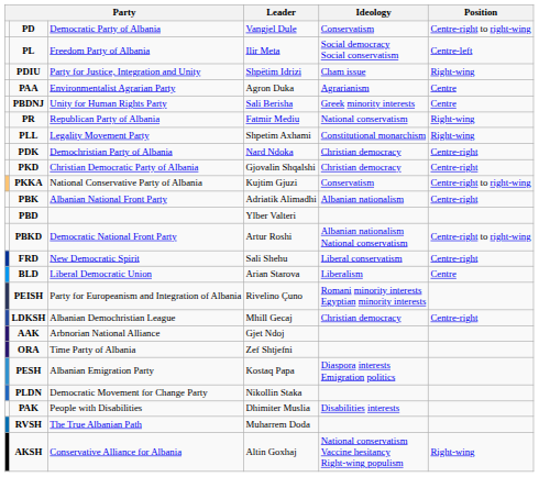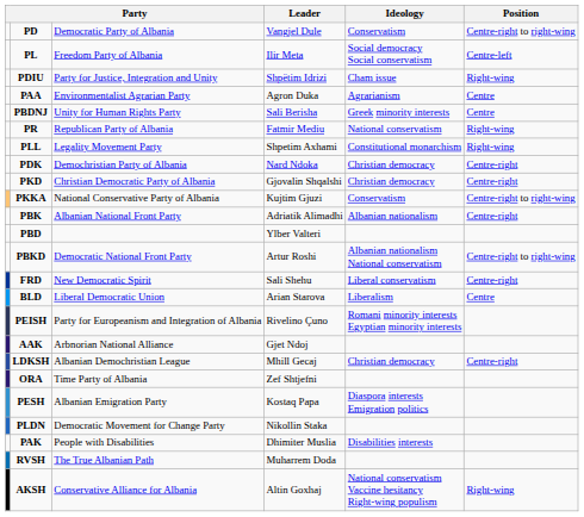rows swapped: AAK <-> LDKSH
